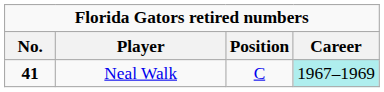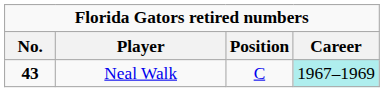Neal Walk | No.: 41 -> 43
